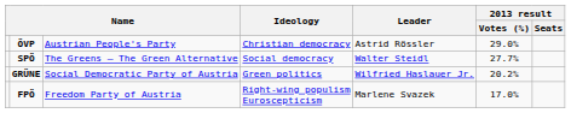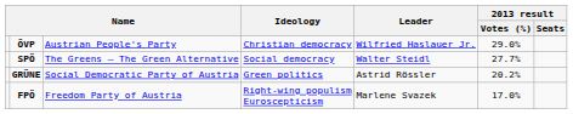ÖVP | Leader: Astrid Rössler -> Wilfried Haslauer Jr.
GRÜNE | Leader: Wilfried Haslauer Jr. -> Astrid Rössler
